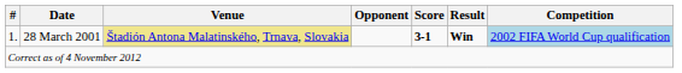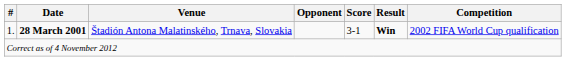1. | Date: normal -> bold
1. | Venue: khaki background -> no background
1. | Score: bold -> normal
1. | Competition: lightblue background -> no background
